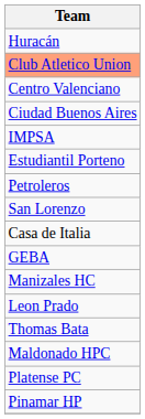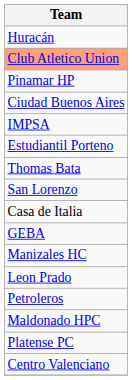row 4 | column 1: Centro Valenciano -> Pinamar HP
row 8 | column 1: Petroleros -> Thomas Bata
row 14 | column 1: Thomas Bata -> Petroleros
row 17 | column 1: Pinamar HP -> Centro Valenciano
